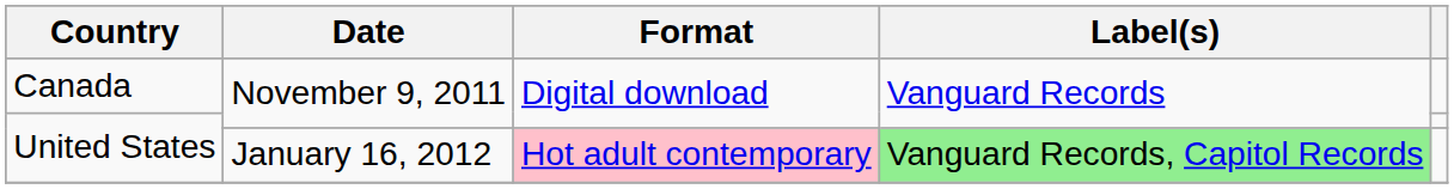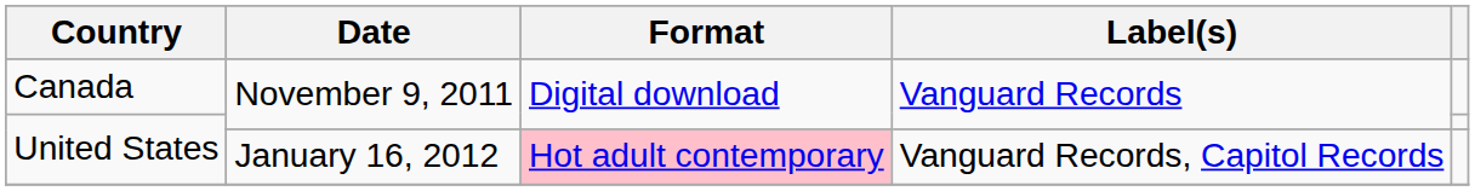United States / January 16, 2012 | Label(s): lightgreen background -> no background
